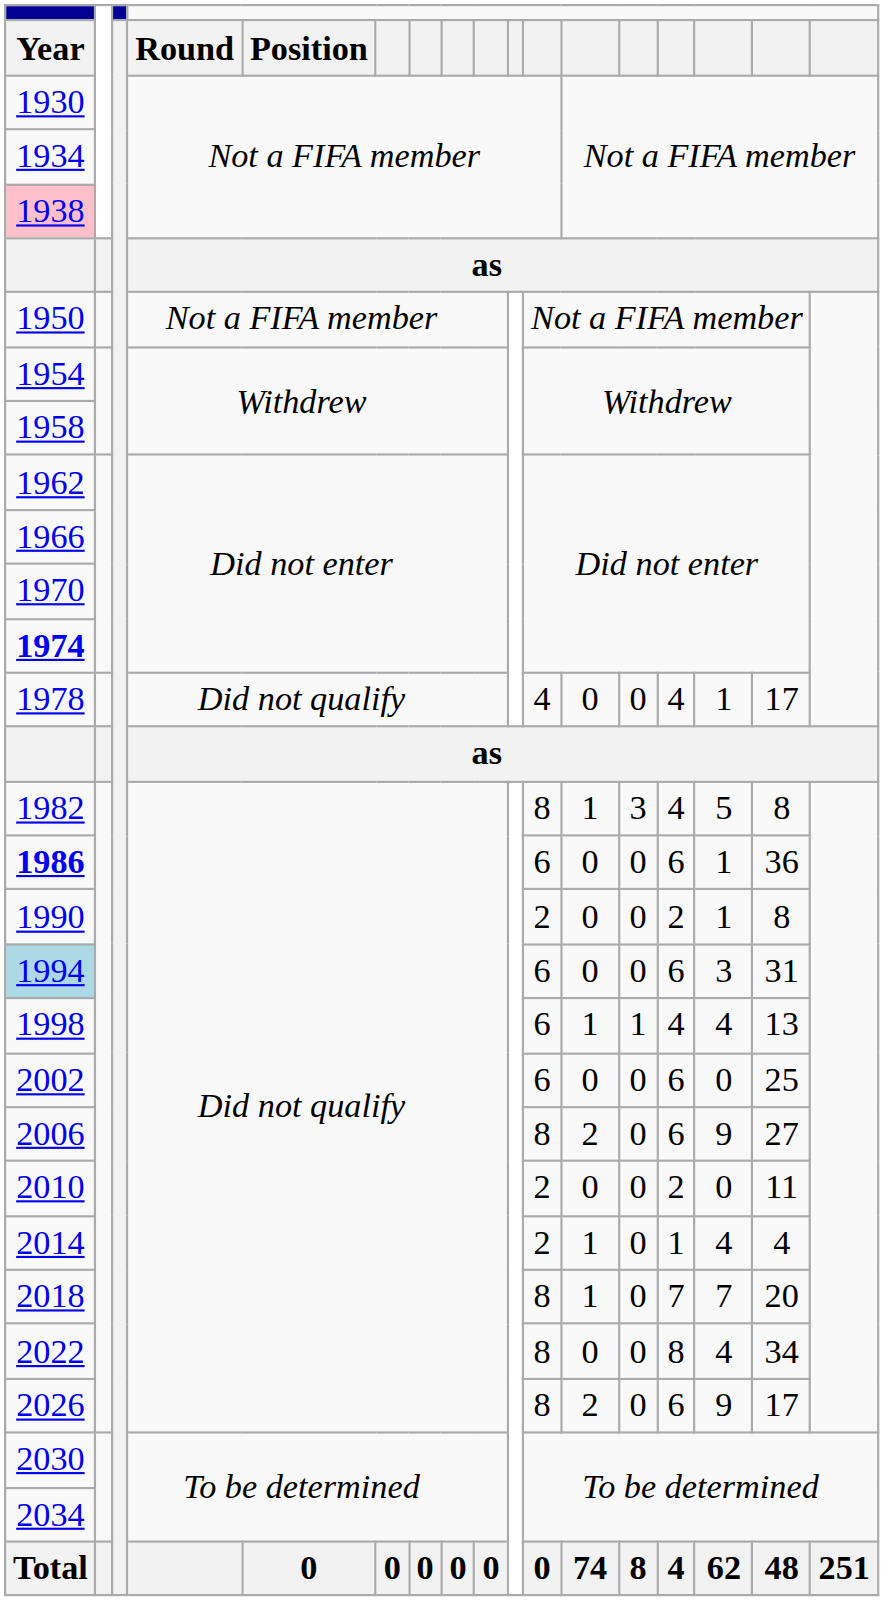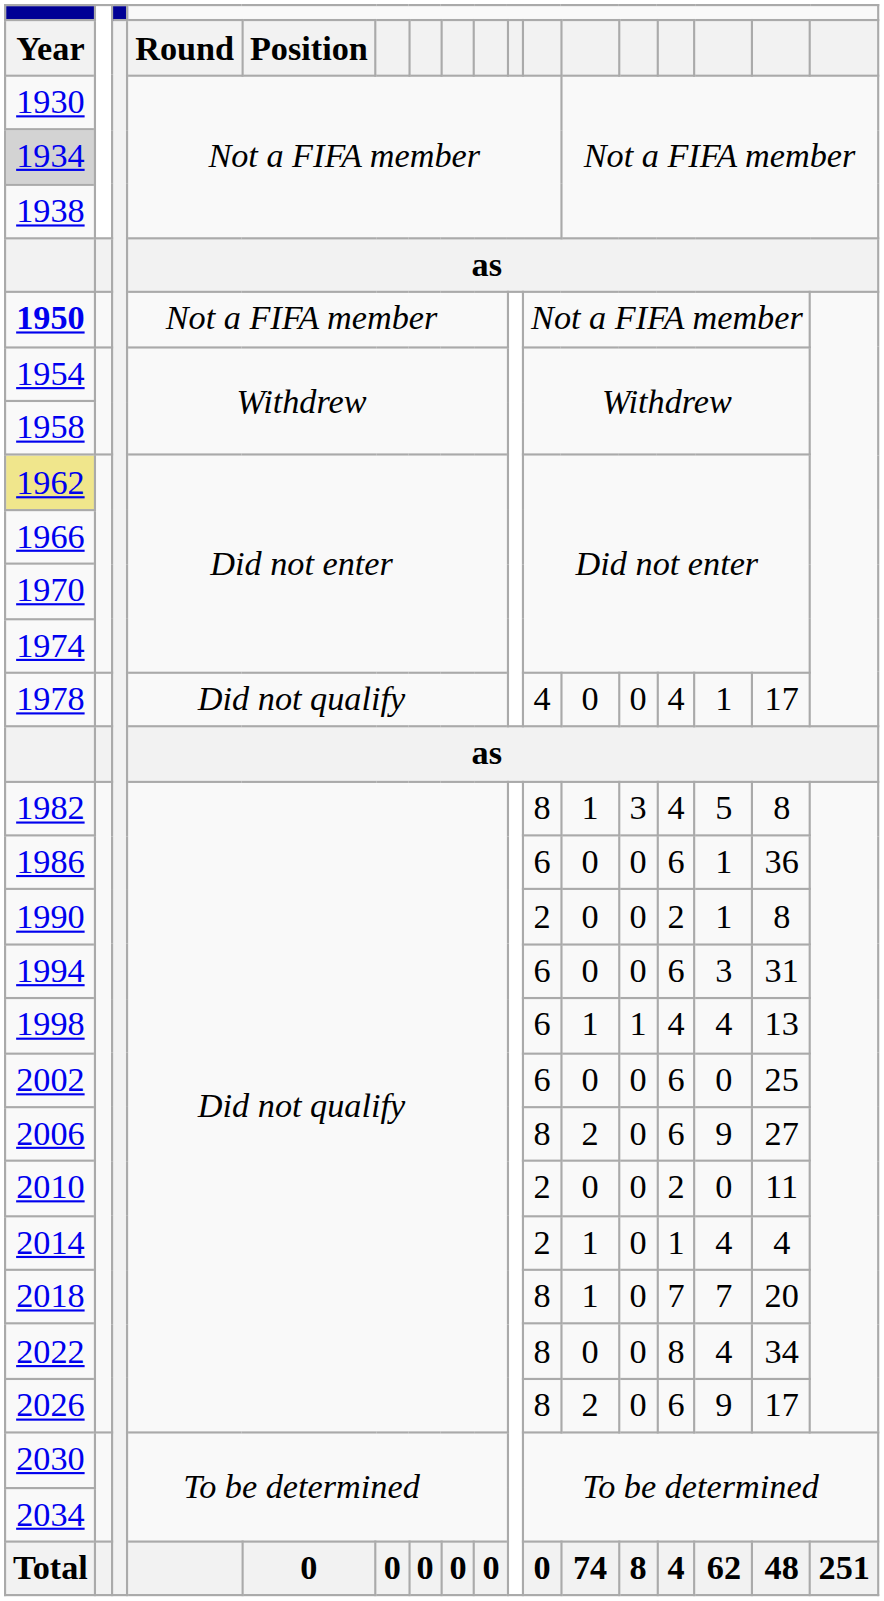1934 | Year: no background -> lightgrey background
1938 | Year: pink background -> no background
1950 | Year: normal -> bold
1962 | Year: no background -> khaki background
1974 | Year: bold -> normal
1986 | Year: bold -> normal
1994 | Year: lightblue background -> no background
